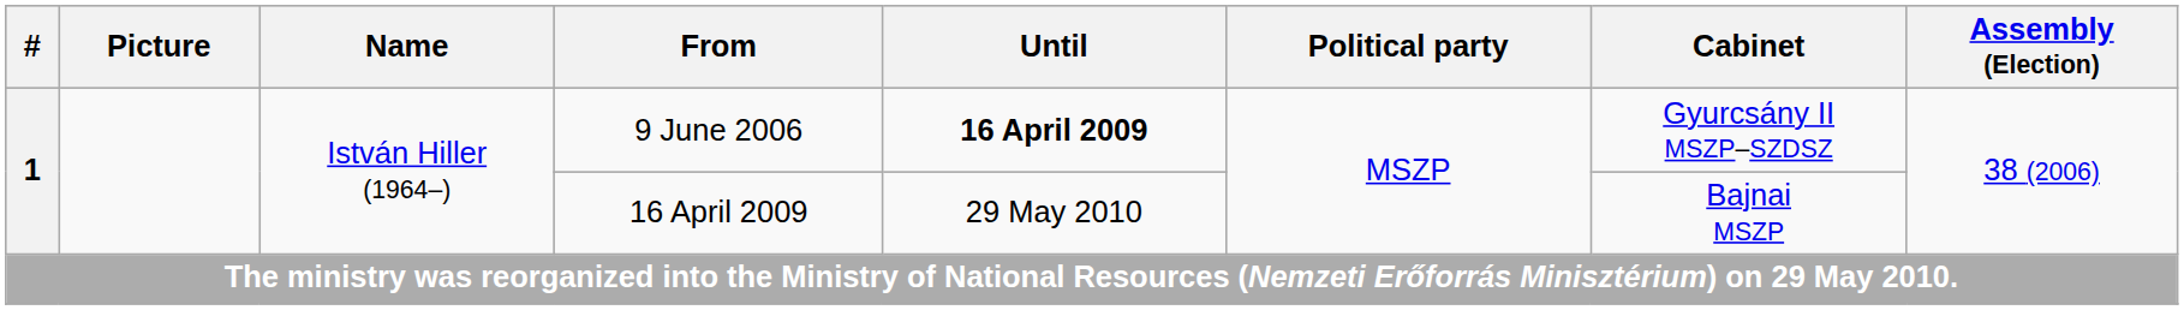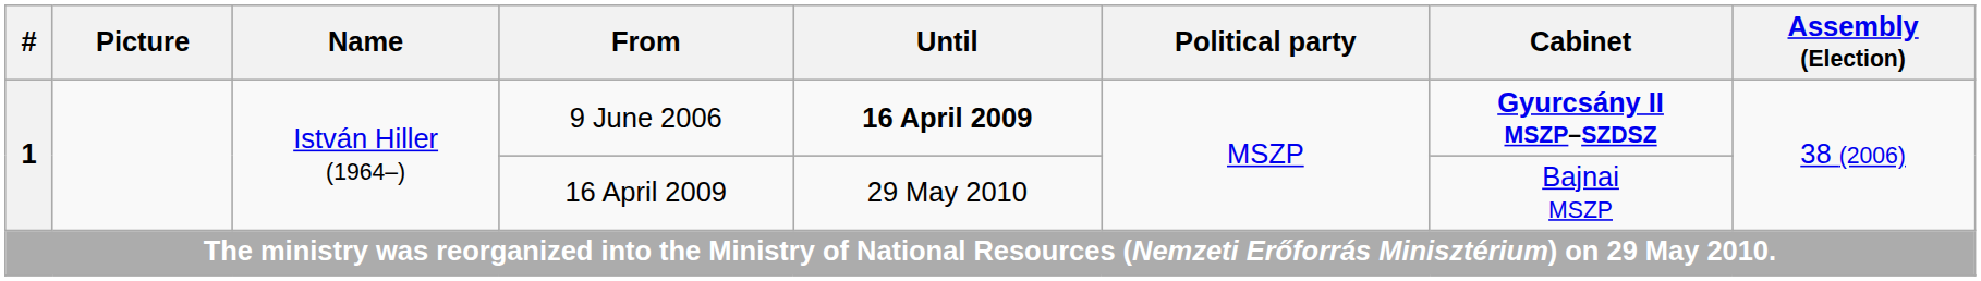9 June 2006 | Cabinet: normal -> bold
